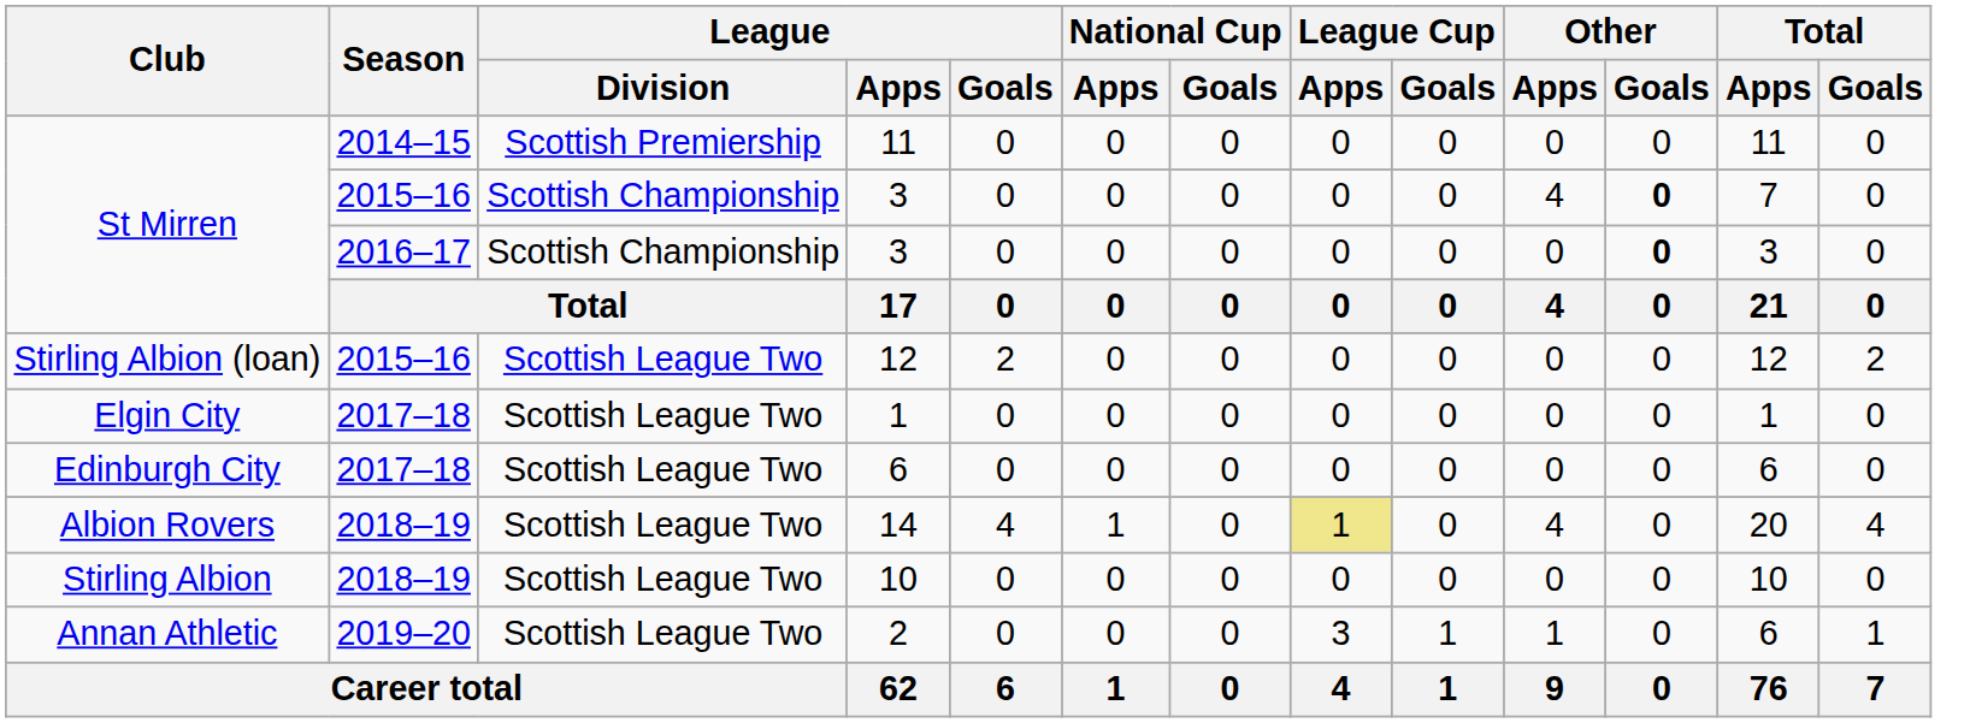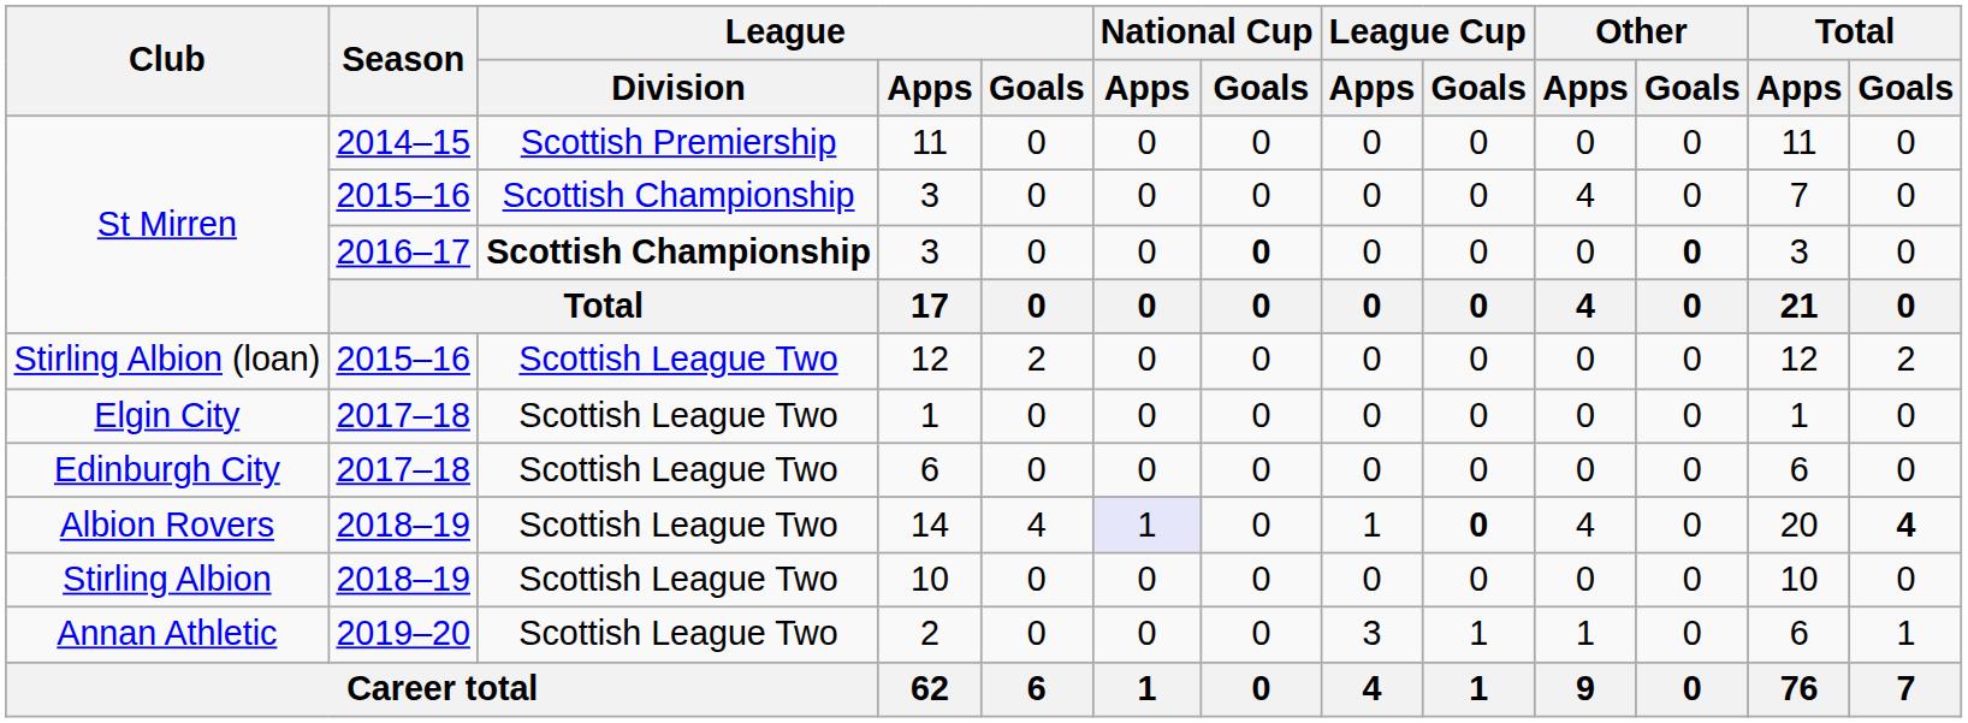2015–16 / 3 | Other / Goals: bold -> normal
2016–17 / 3 | League / Division: normal -> bold
2016–17 / 3 | National Cup / Goals: normal -> bold
14 | National Cup / Apps: no background -> lavender background
14 | League Cup / Apps: khaki background -> no background
14 | League Cup / Goals: normal -> bold
14 | Total / Goals: normal -> bold
